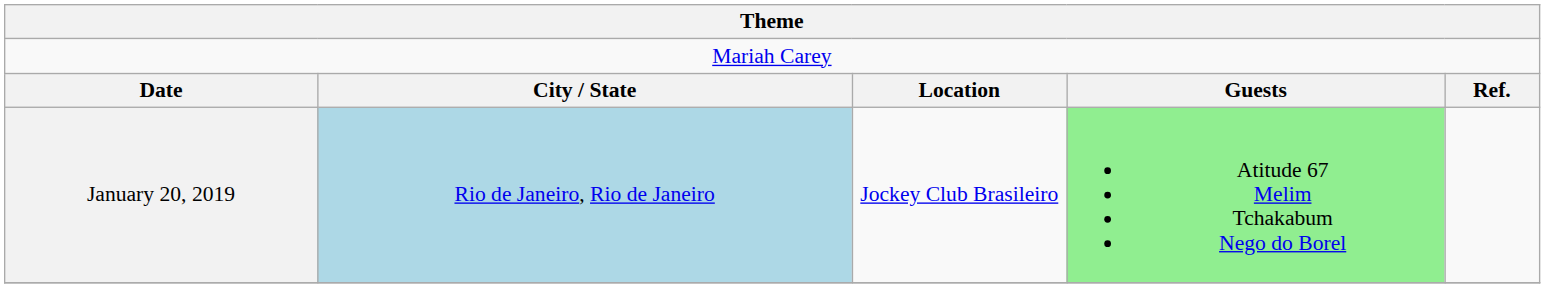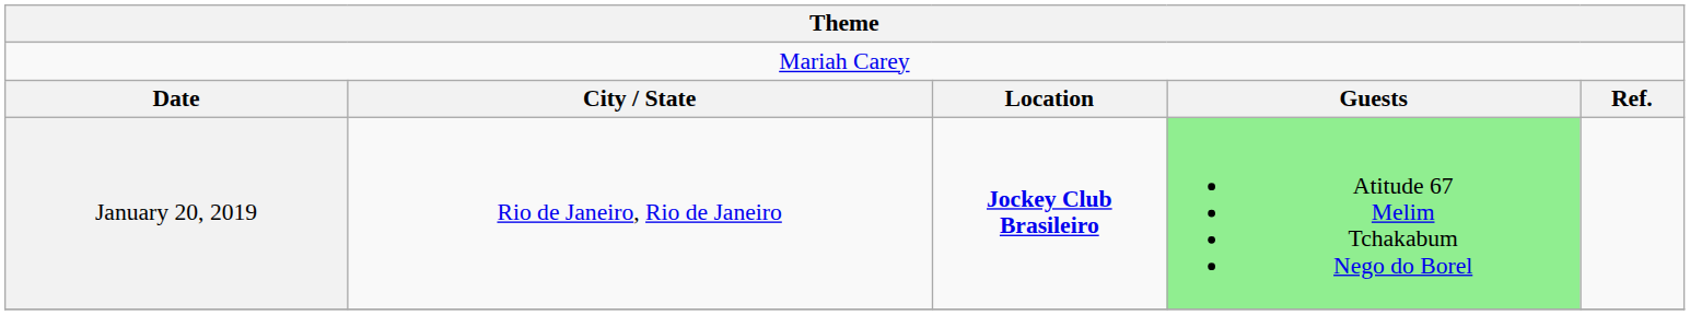January 20, 2019 | column 2: lightblue background -> no background
January 20, 2019 | column 3: normal -> bold
